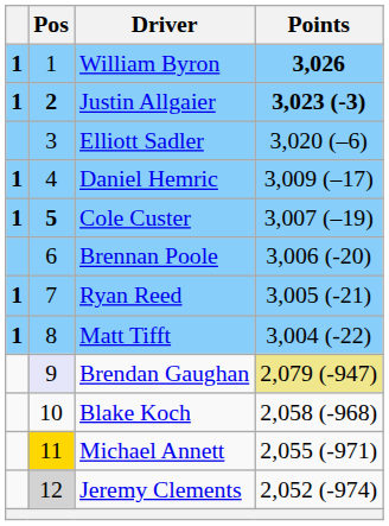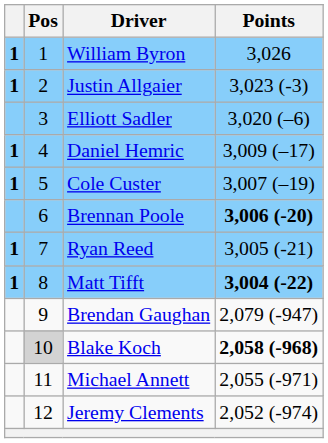William Byron | Points: bold -> normal
Justin Allgaier | Pos: bold -> normal
Justin Allgaier | Points: bold -> normal
Cole Custer | Pos: bold -> normal
Brennan Poole | Points: normal -> bold
Matt Tifft | Points: normal -> bold
Brendan Gaughan | Pos: lavender background -> no background
Brendan Gaughan | Points: khaki background -> no background
Blake Koch | Pos: no background -> lightgrey background
Blake Koch | Points: normal -> bold
Michael Annett | Pos: gold background -> no background
Jeremy Clements | Pos: lightgrey background -> no background
